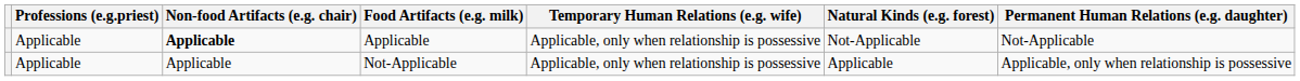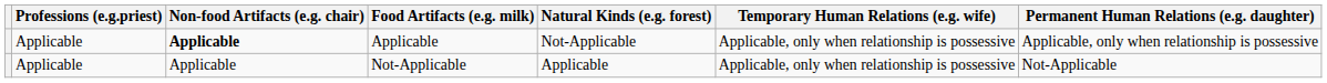columns swapped: Natural Kinds (e.g. forest) <-> Temporary Human Relations (e.g. wife)
row 2 | Permanent Human Relations (e.g. daughter): Not-Applicable -> Applicable, only when relationship is possessive
row 3 | Permanent Human Relations (e.g. daughter): Applicable, only when relationship is possessive -> Not-Applicable
